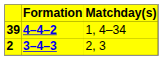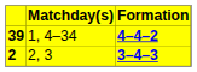columns swapped: Formation <-> Matchday(s)
